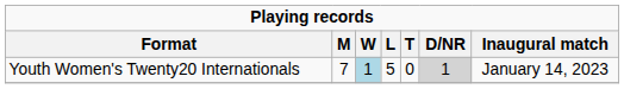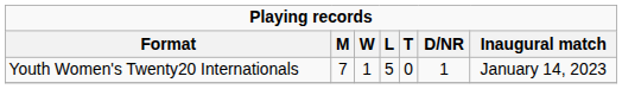Youth Women's Twenty20 Internationals | W: lightblue background -> no background
Youth Women's Twenty20 Internationals | D/NR: lightgrey background -> no background
